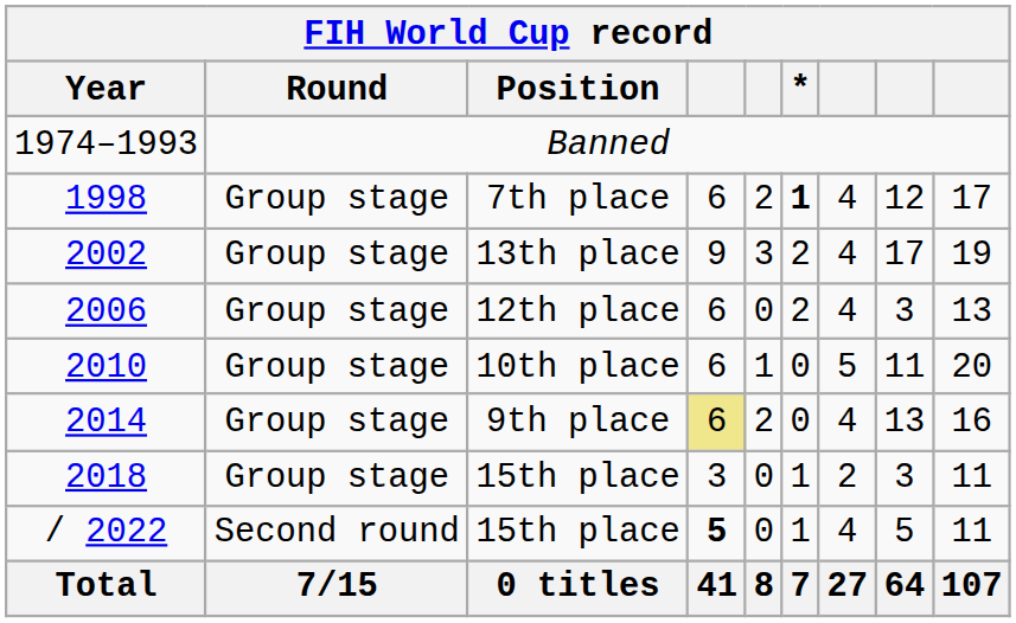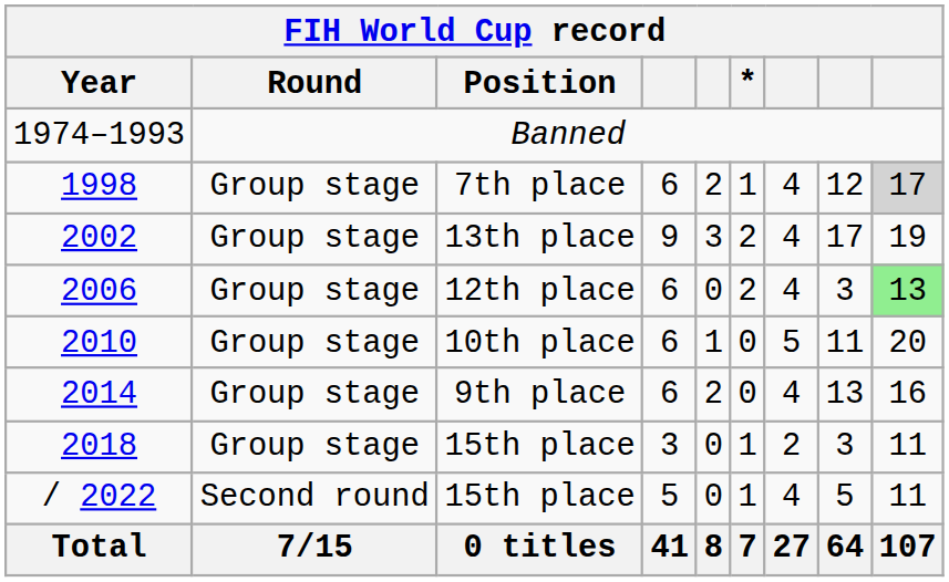1998 | FIH World Cup record / *: bold -> normal
1998 | column 9: no background -> lightgrey background
2006 | column 9: no background -> lightgreen background
2014 | column 4: khaki background -> no background
/ 2022 | column 4: bold -> normal
